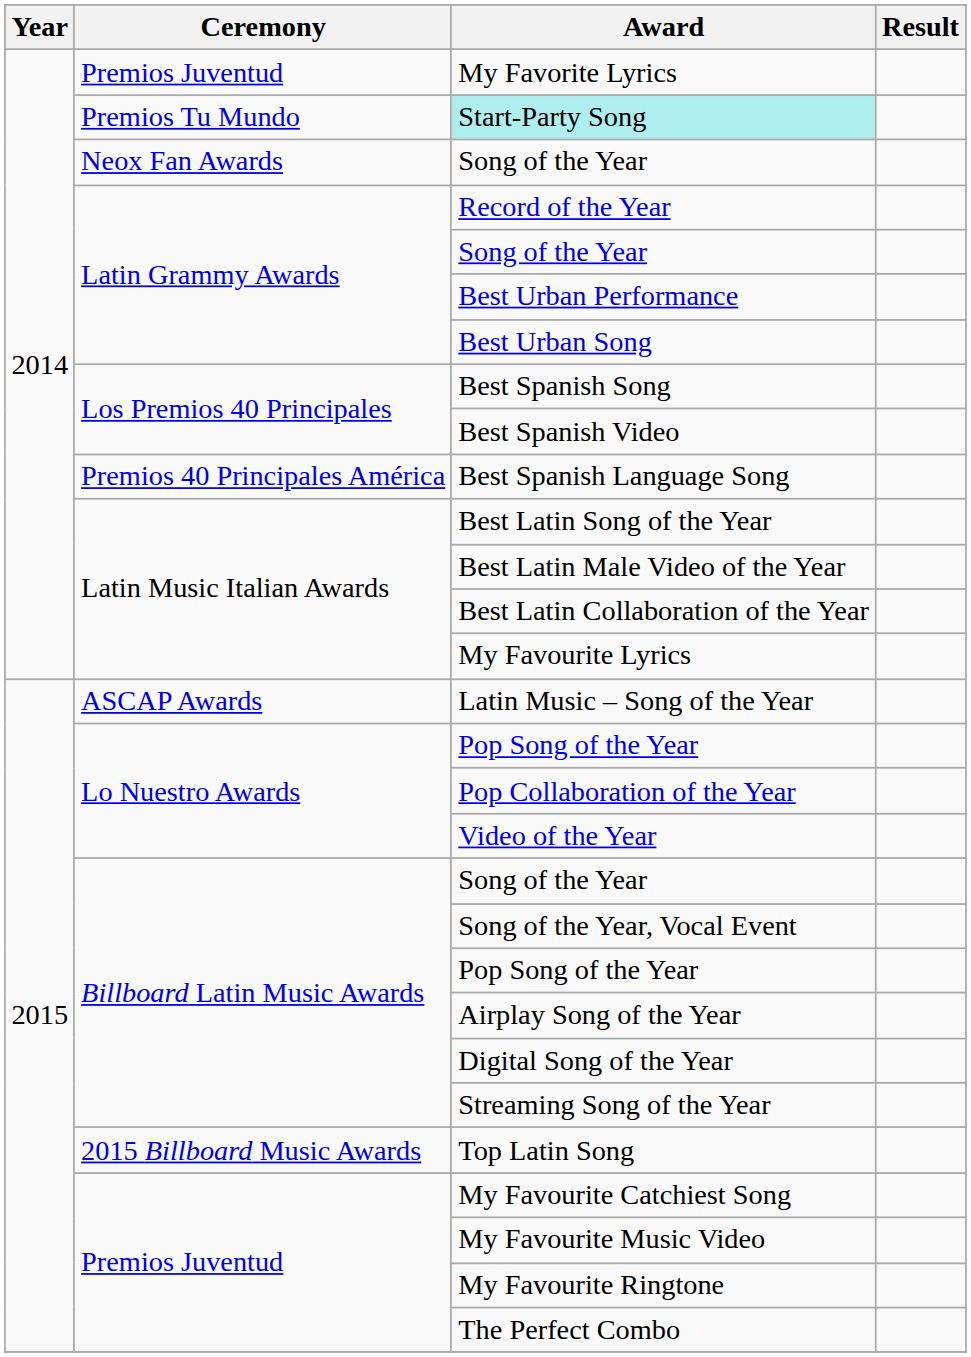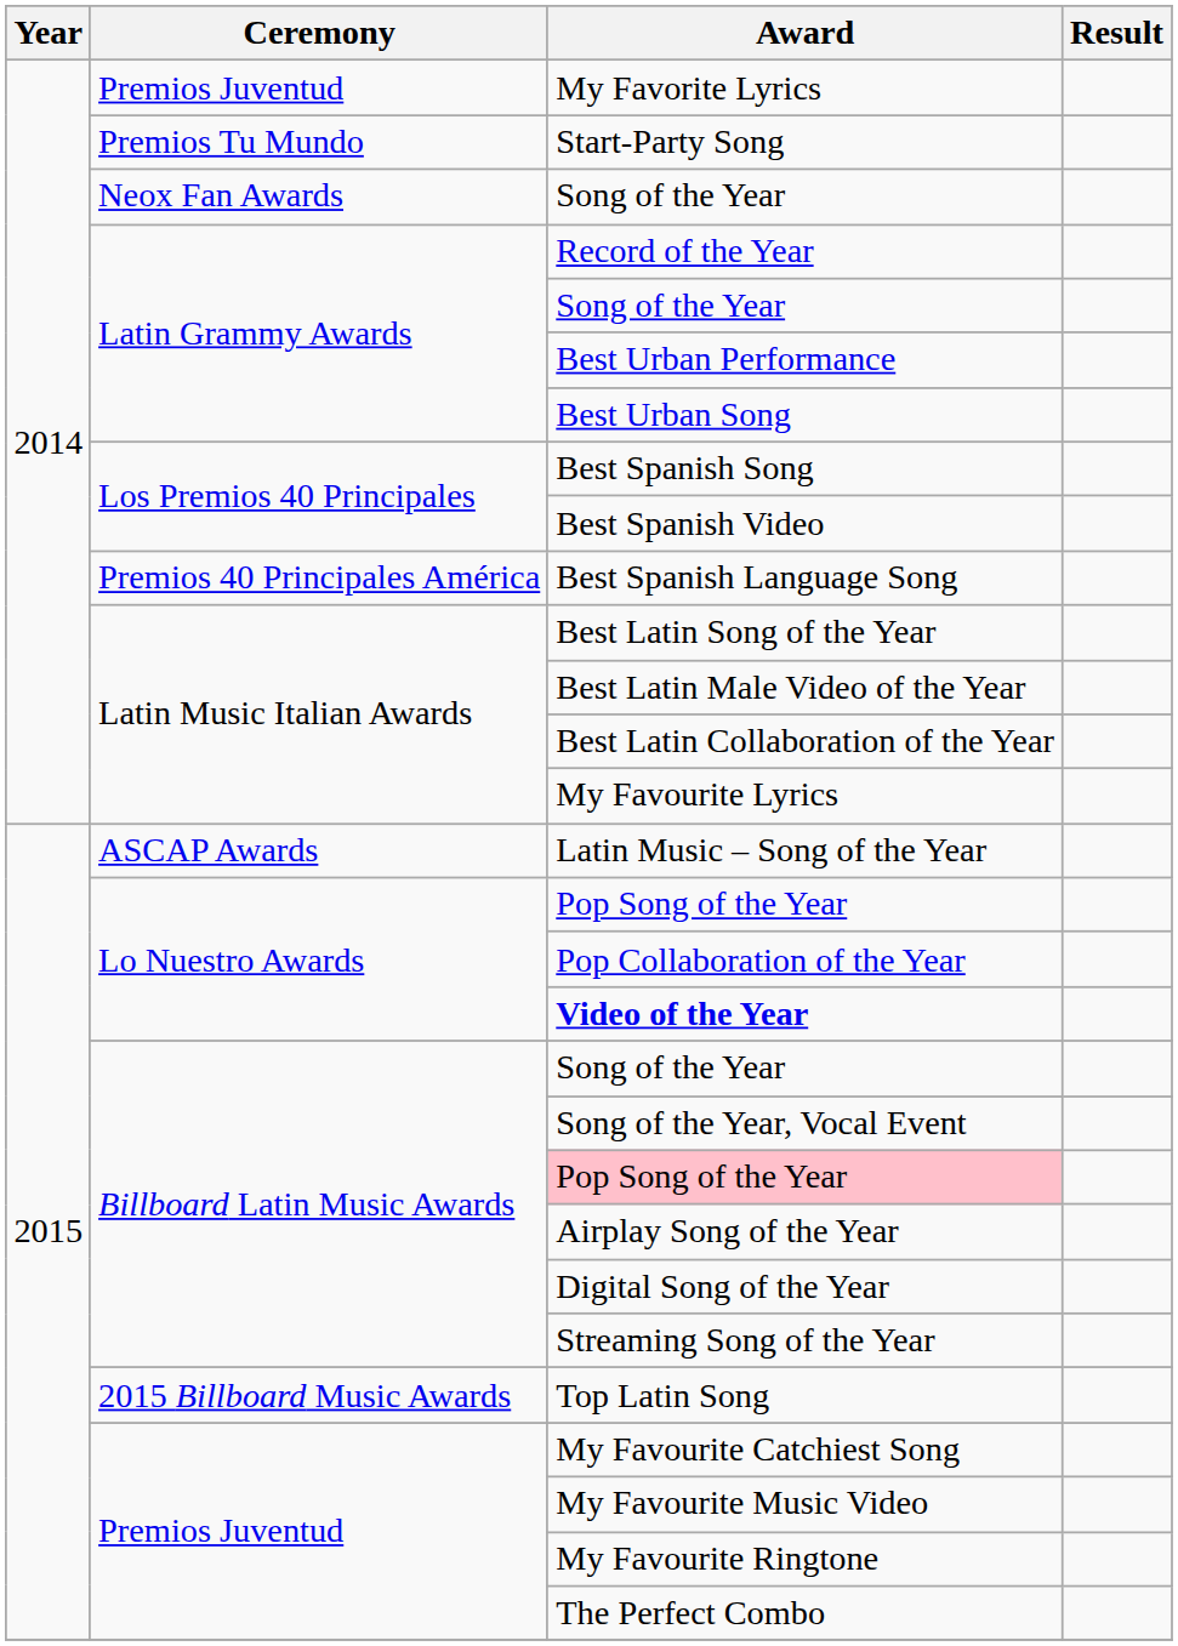Start-Party Song | Award: paleturquoise background -> no background
Video of the Year | Award: normal -> bold
Billboard Latin Music Awards / Pop Song of the Year | Award: no background -> pink background
